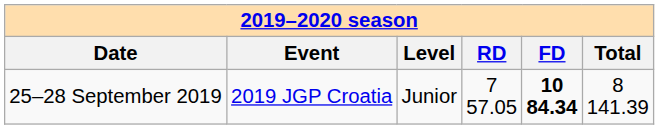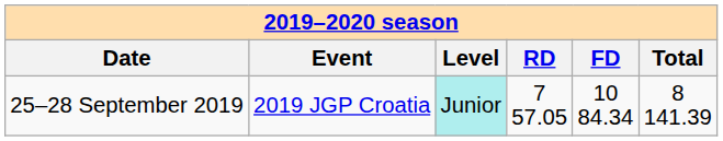25–28 September 2019 | column 3: no background -> paleturquoise background
25–28 September 2019 | column 5: bold -> normal
